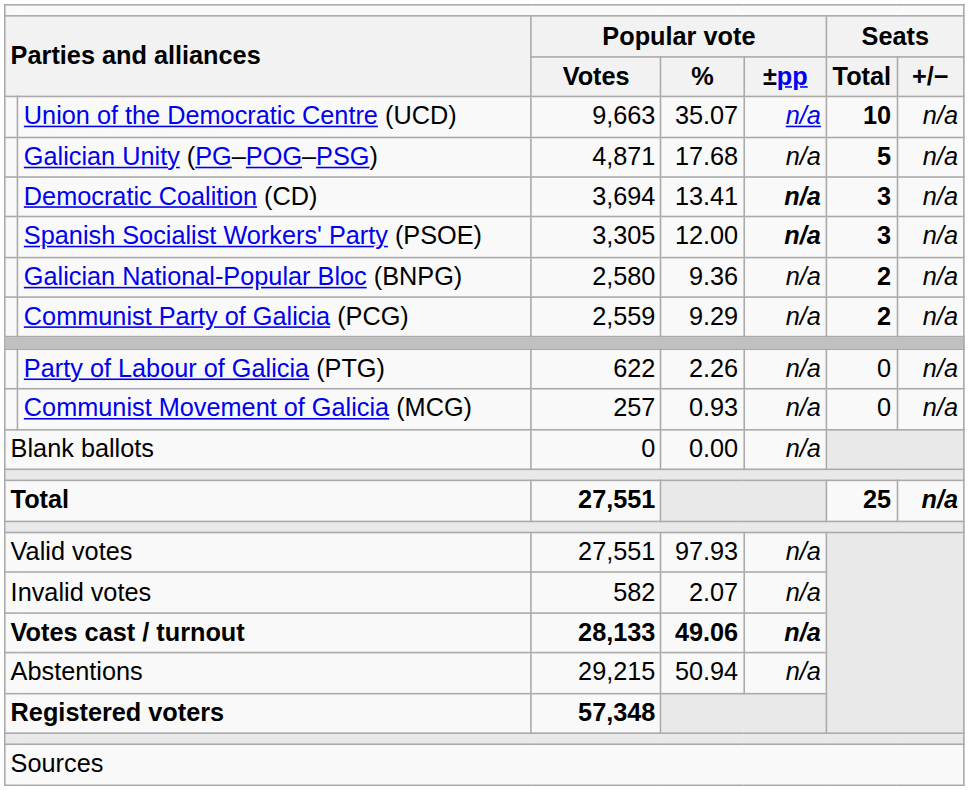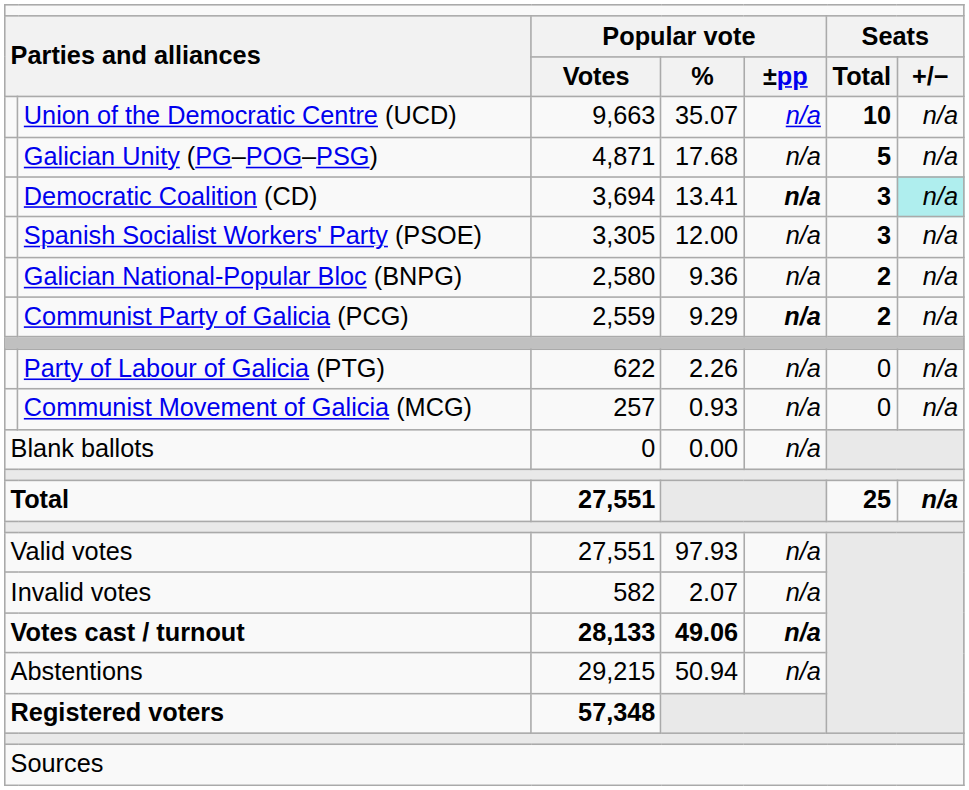Democratic Coalition (CD) | column 7: no background -> paleturquoise background
Spanish Socialist Workers' Party (PSOE) | column 5: bold -> normal
Communist Party of Galicia (PCG) | column 5: normal -> bold
